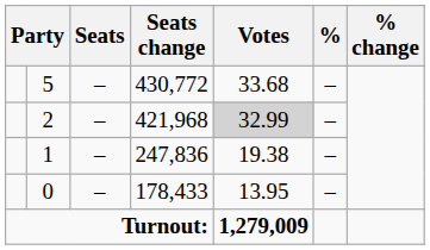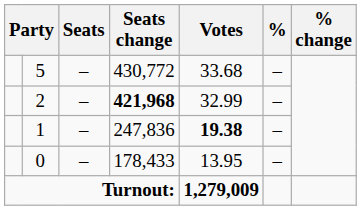2 | Seats change: normal -> bold
2 | Votes: lightgrey background -> no background
1 | Votes: normal -> bold
